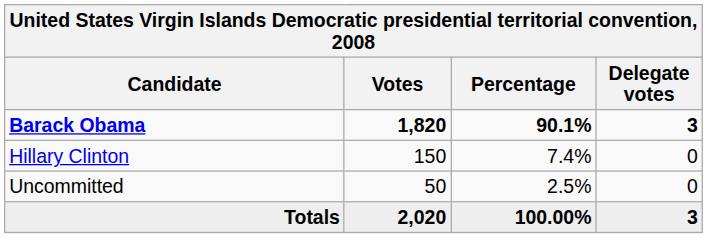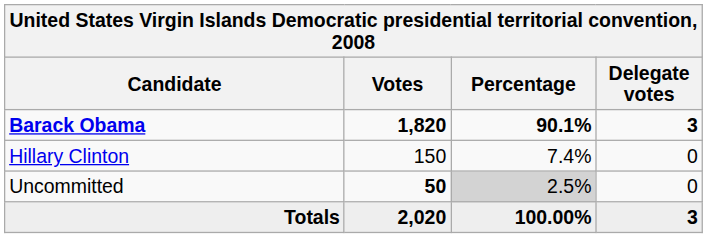Uncommitted | Votes: normal -> bold
Uncommitted | Percentage: no background -> lightgrey background
